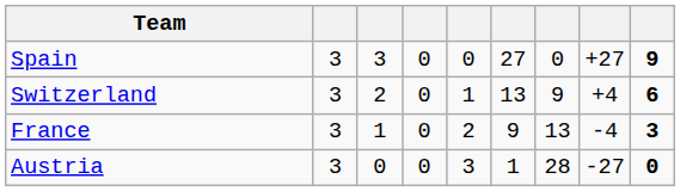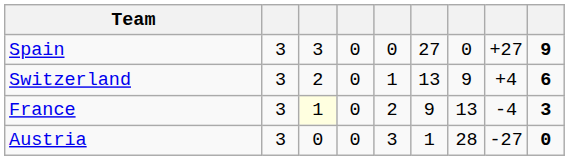France | column 3: no background -> lightyellow background
